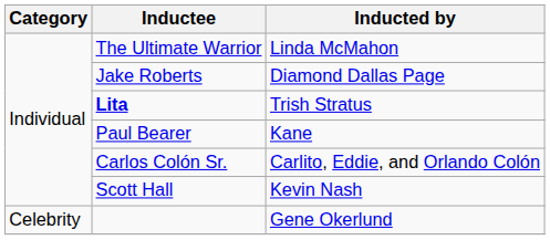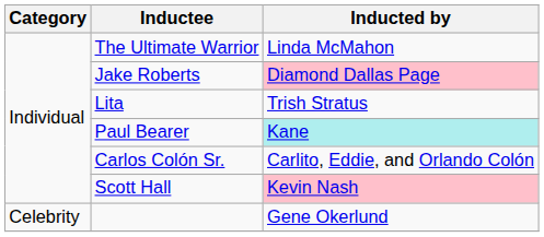Jake Roberts | Inducted by: no background -> pink background
Lita | Inductee: bold -> normal
Paul Bearer | Inducted by: no background -> paleturquoise background
Scott Hall | Inducted by: no background -> pink background
